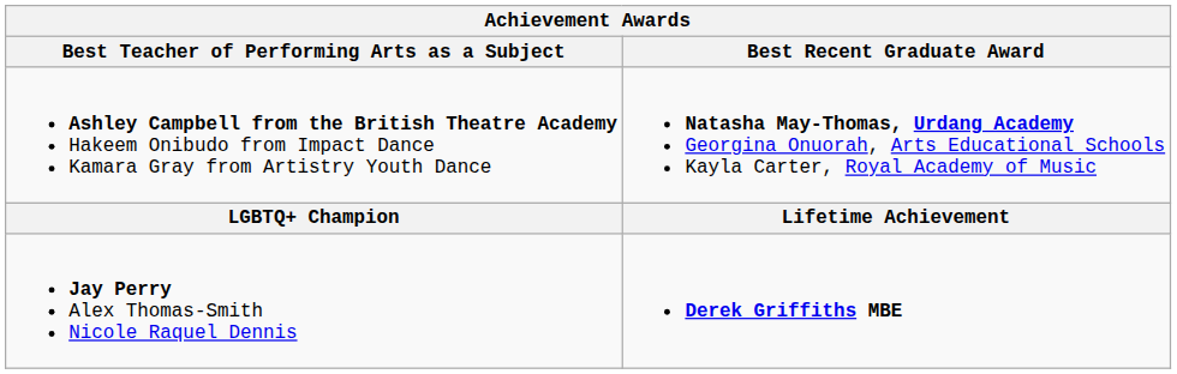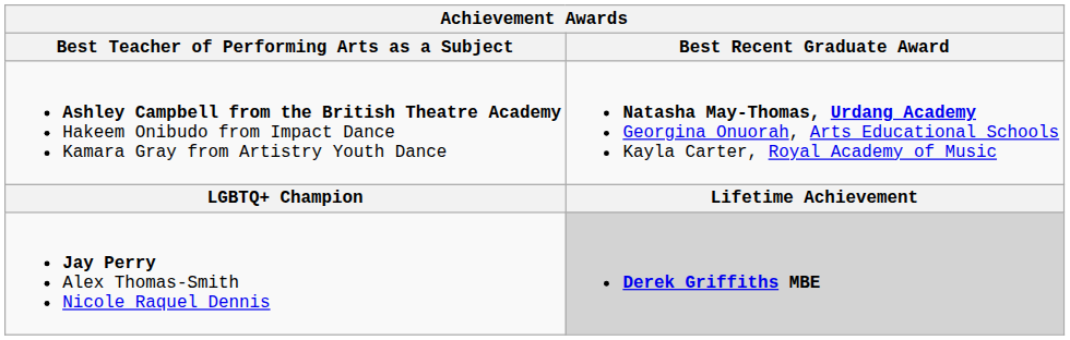Jay Perry Alex Thomas-Smith Nicole Raquel Dennis | Best Recent Graduate Award: no background -> lightgrey background
